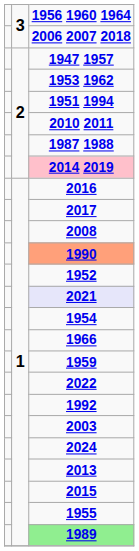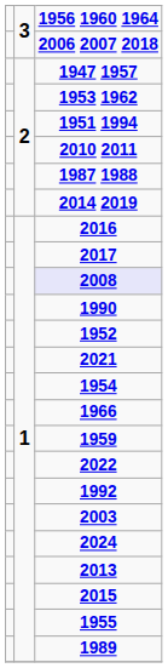2014 2019 | 1956 1960 1964: pink background -> no background
2008 | 1956 1960 1964: no background -> lavender background
1990 | 1956 1960 1964: lightsalmon background -> no background
2021 | 1956 1960 1964: lavender background -> no background
1989 | 1956 1960 1964: lightgreen background -> no background
